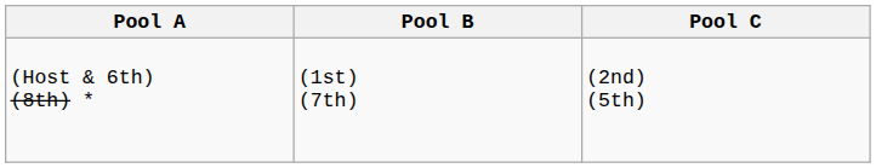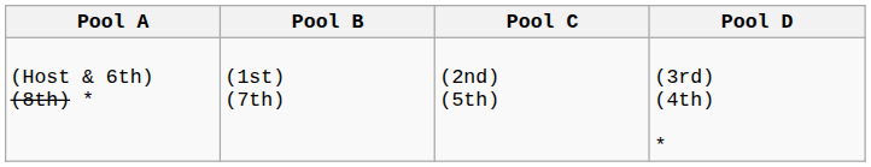+ column: Pool D | (3rd) (4th) *
